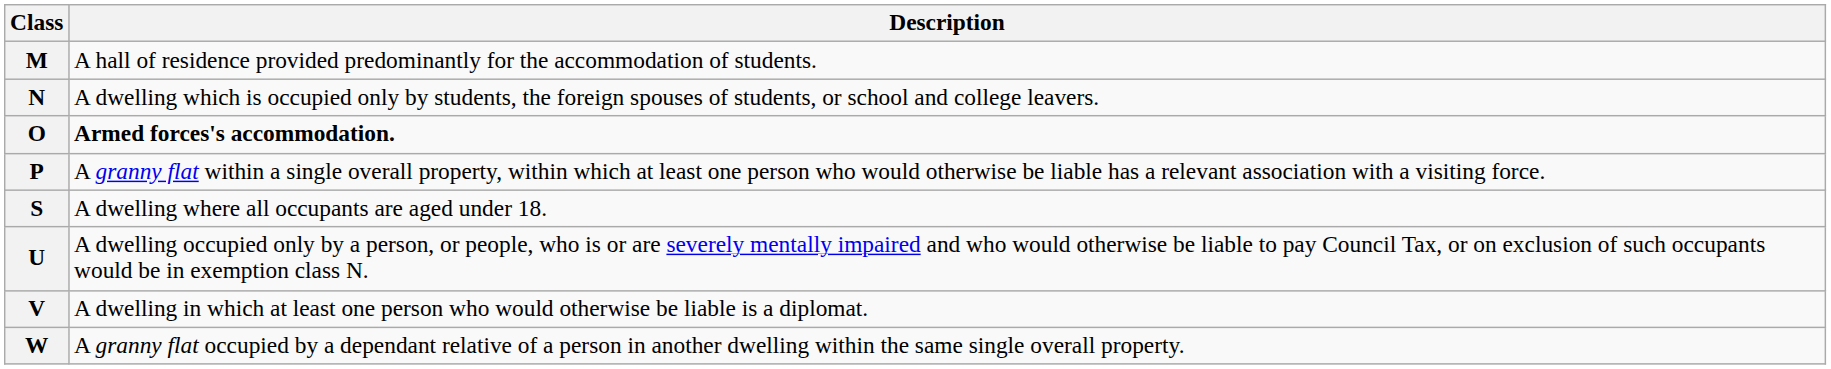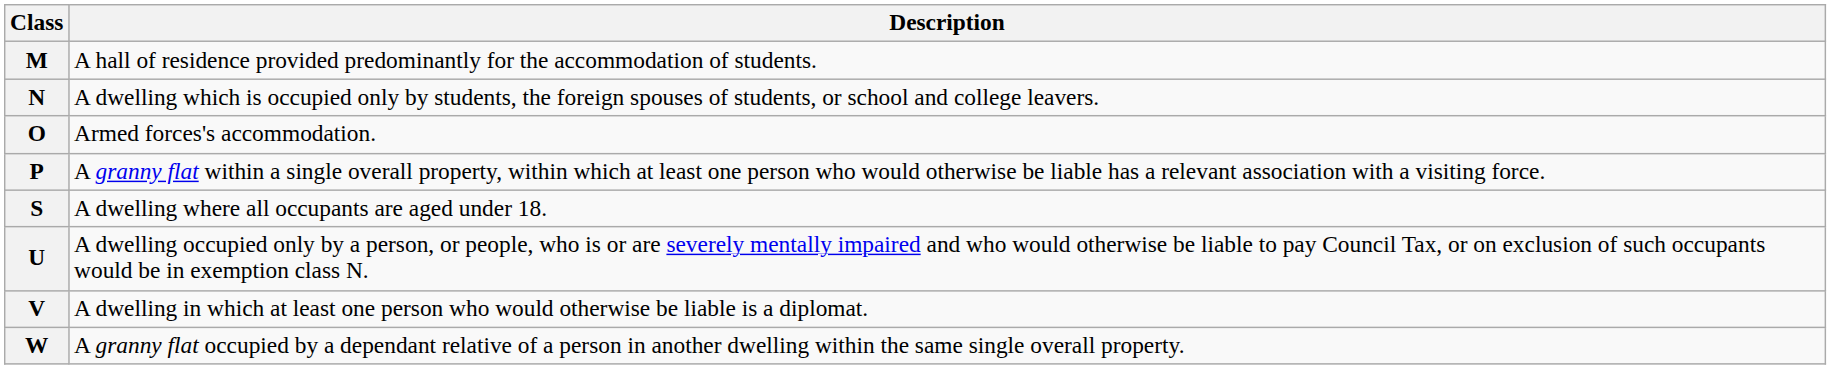O | Description: bold -> normal
